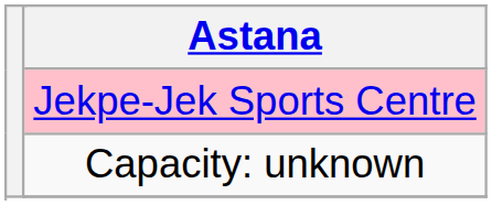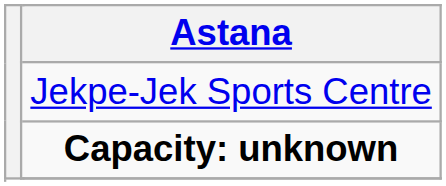Jekpe-Jek Sports Centre | Astana: pink background -> no background
Capacity: unknown | Astana: normal -> bold
